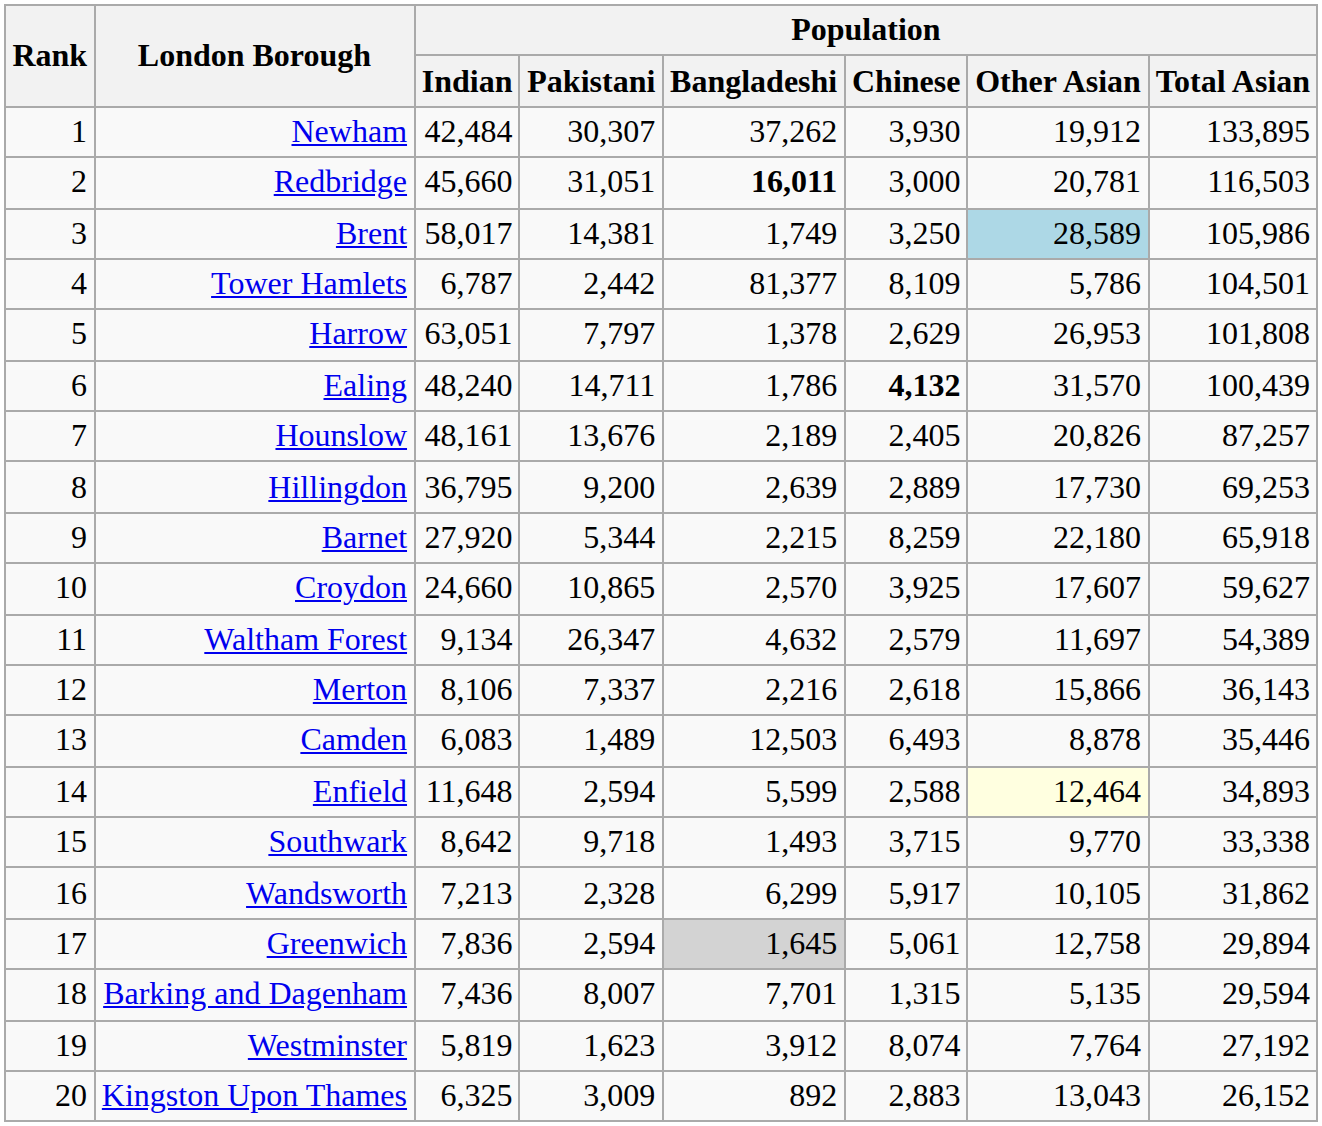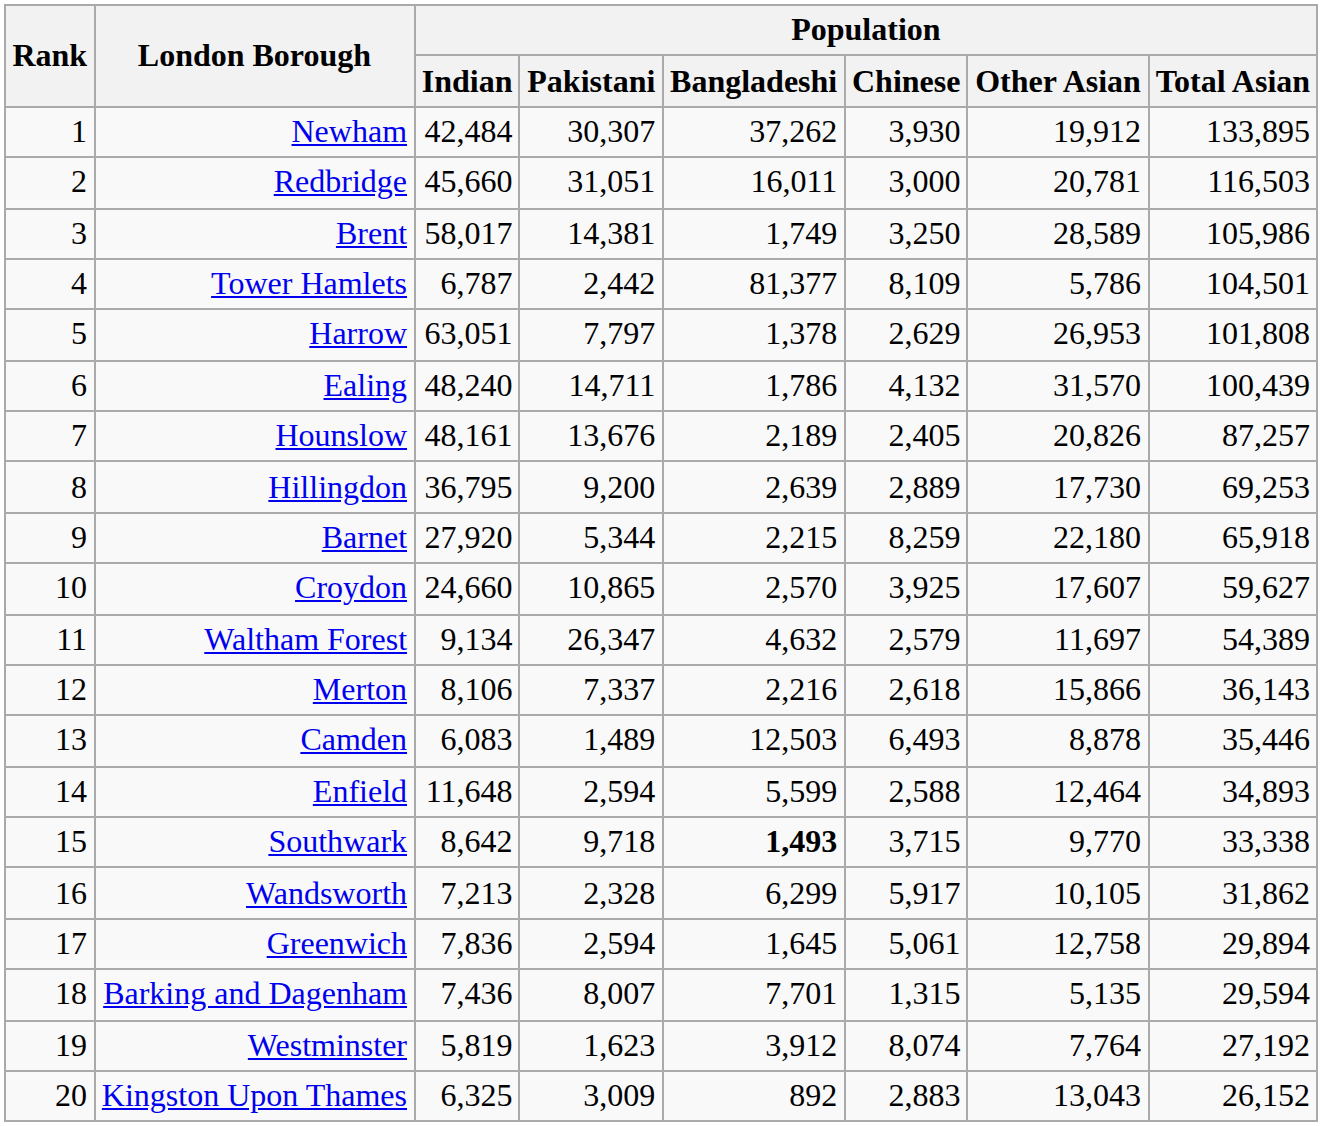Redbridge | Population / Bangladeshi: bold -> normal
Brent | Population / Other Asian: lightblue background -> no background
Ealing | Population / Chinese: bold -> normal
Enfield | Population / Other Asian: lightyellow background -> no background
Southwark | Population / Bangladeshi: normal -> bold
Greenwich | Population / Bangladeshi: lightgrey background -> no background
